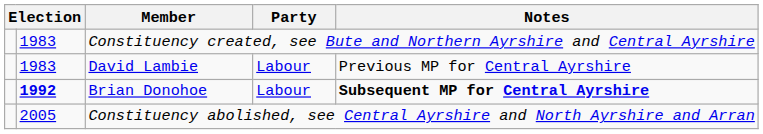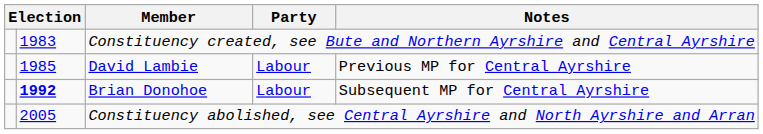David Lambie | column 2: 1983 -> 1985
Brian Donohoe | Notes: bold -> normal
